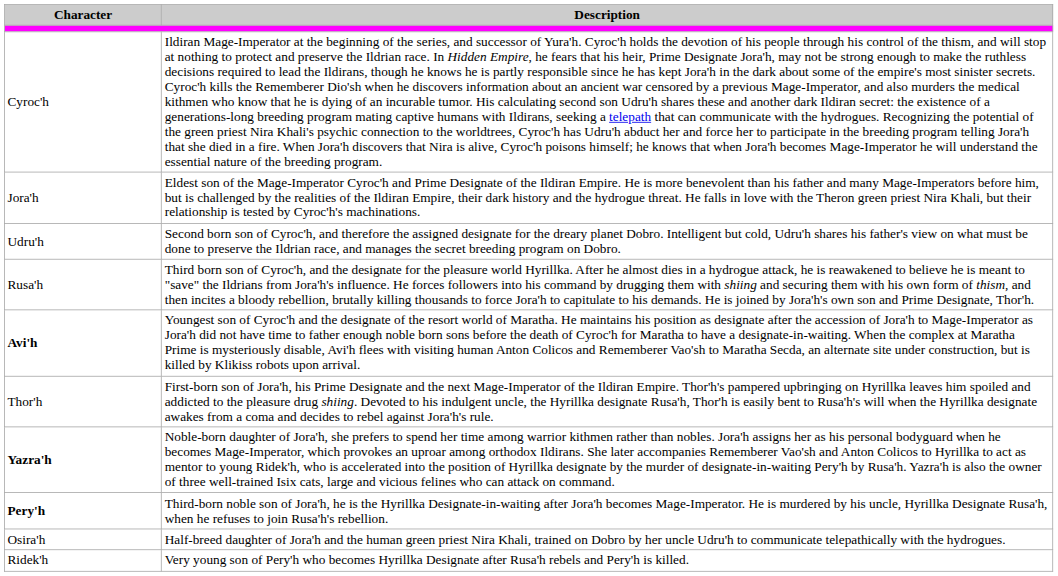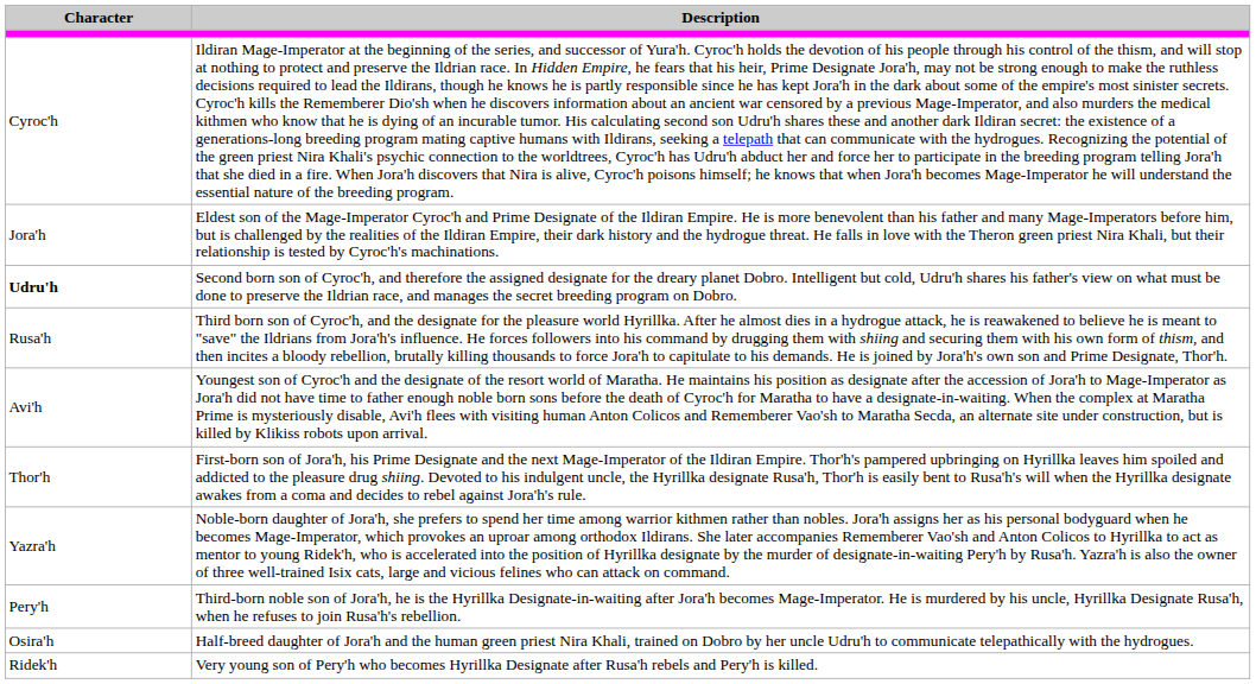Udru'h | Character: normal -> bold
Avi'h | Character: bold -> normal
Yazra'h | Character: bold -> normal
Pery'h | Character: bold -> normal
